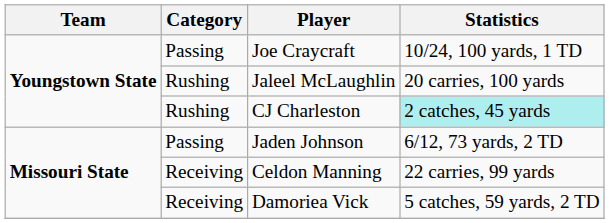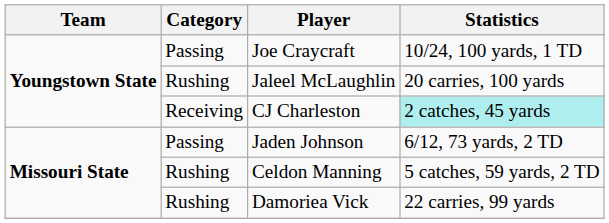CJ Charleston | Category: Rushing -> Receiving
Celdon Manning | Category: Receiving -> Rushing
Celdon Manning | Statistics: 22 carries, 99 yards -> 5 catches, 59 yards, 2 TD
Damoriea Vick | Category: Receiving -> Rushing
Damoriea Vick | Statistics: 5 catches, 59 yards, 2 TD -> 22 carries, 99 yards
